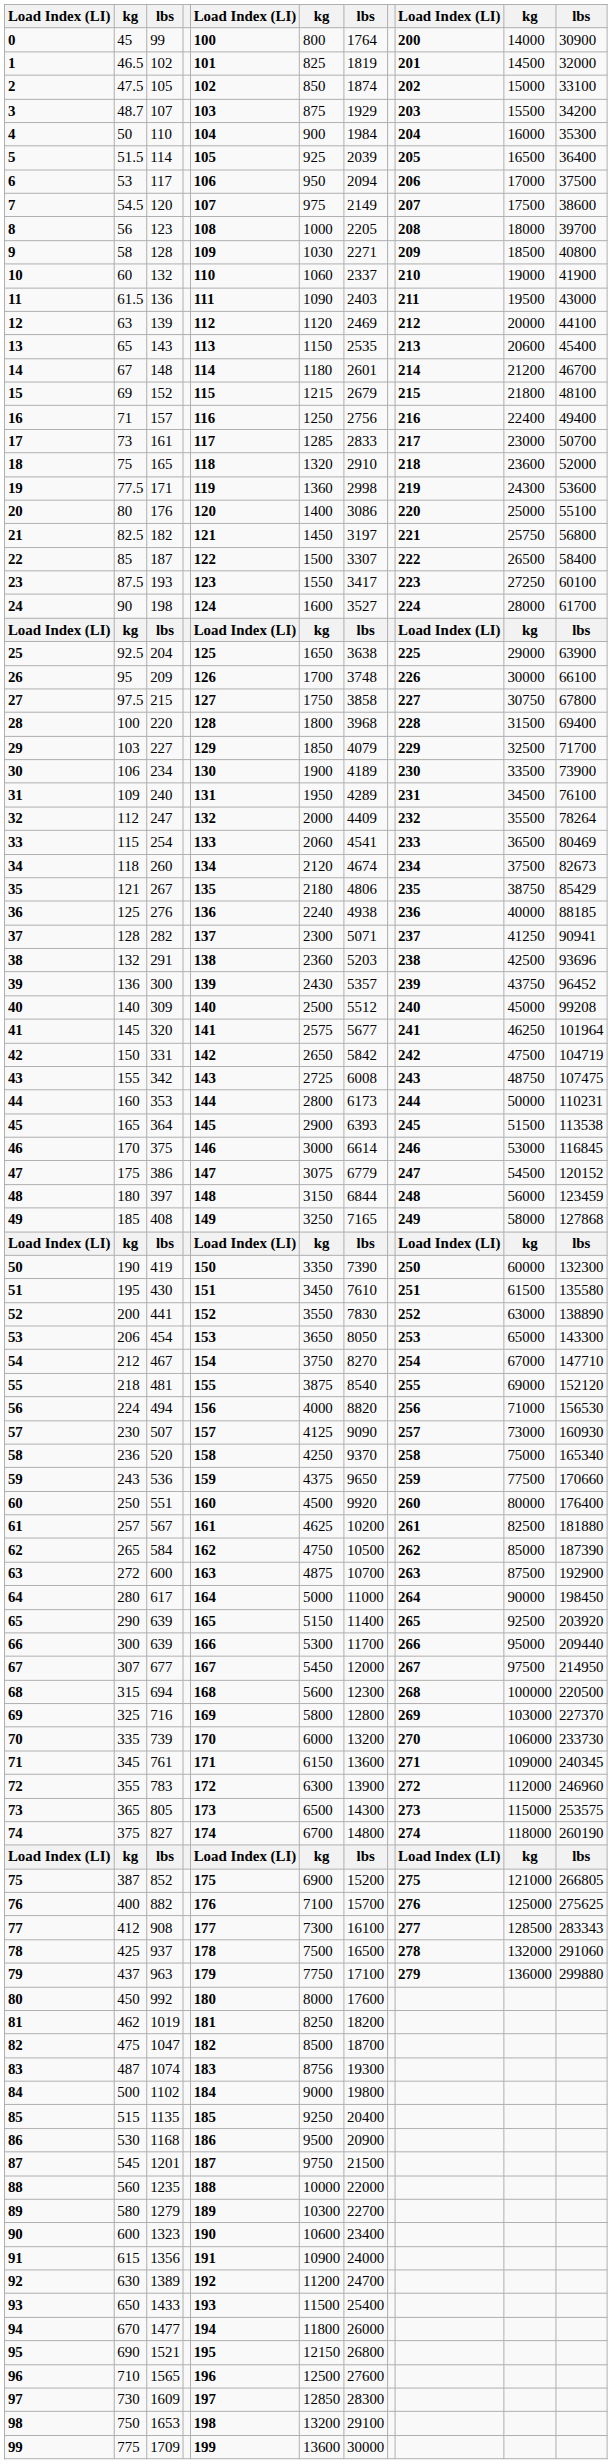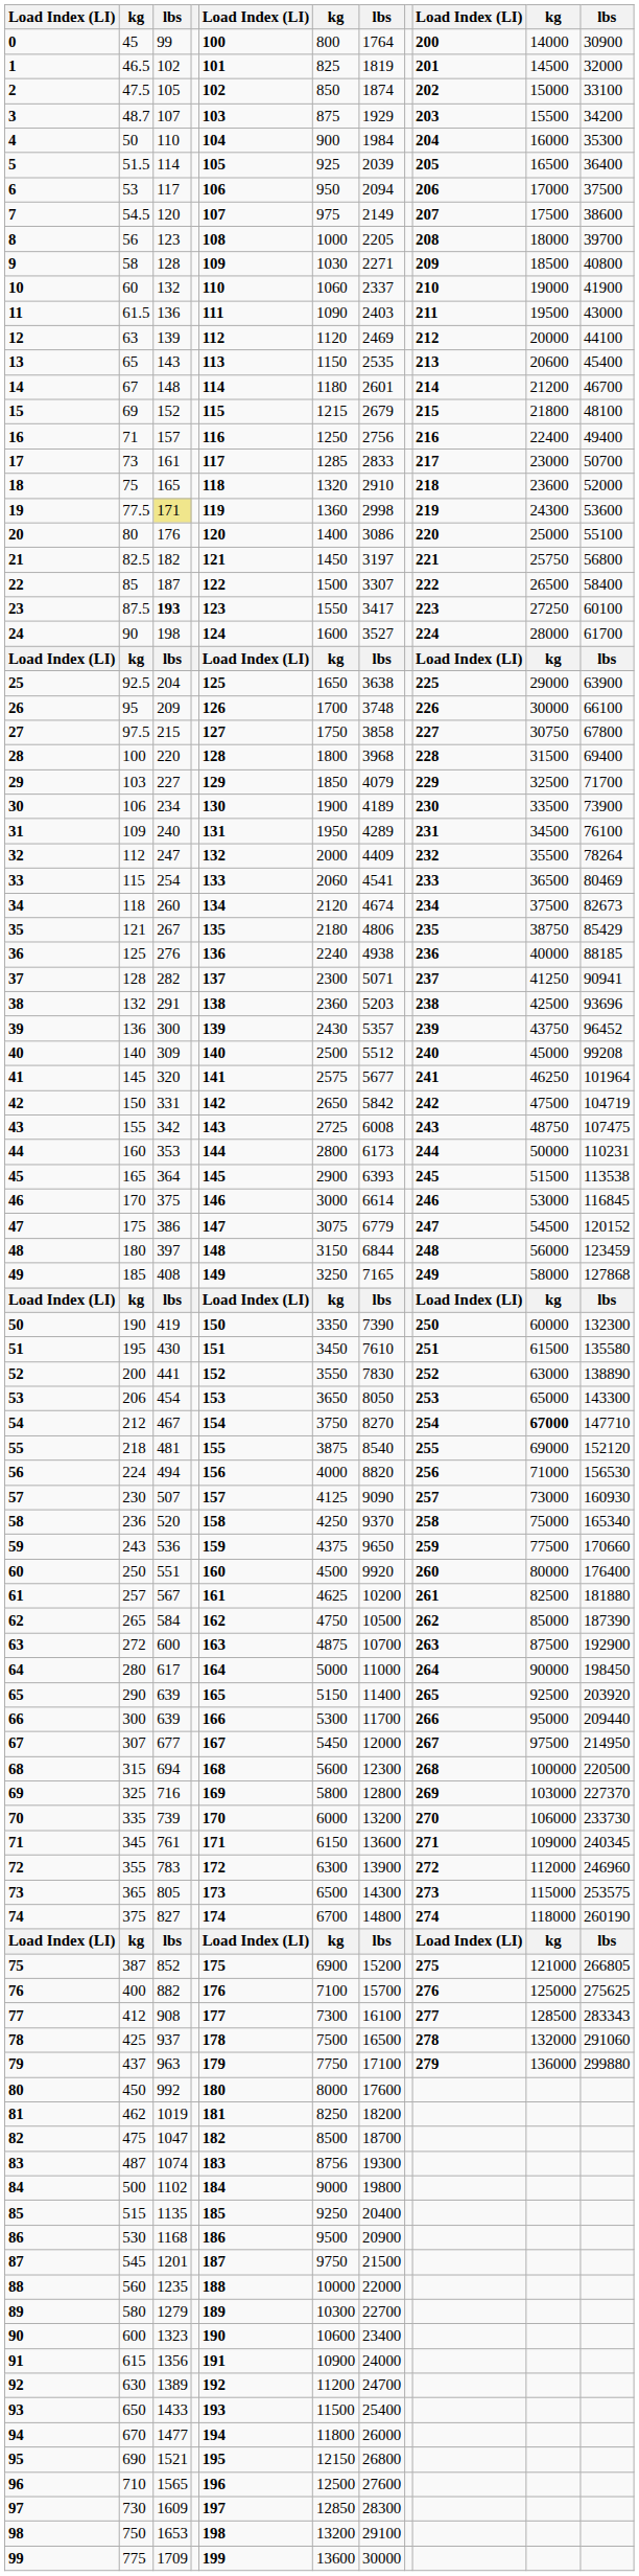19 | column 3: no background -> khaki background
23 | column 3: normal -> bold
54 | column 10: normal -> bold
